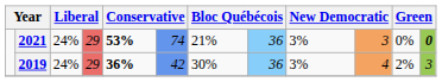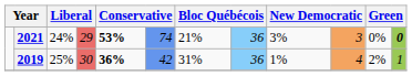2019 | column 3: 24% -> 25%
2019 | column 4: 29 -> 30
2019 | column 7: 30% -> 31%
2019 | column 9: 3% -> 1%
2019 | column 12: 3 -> 1
